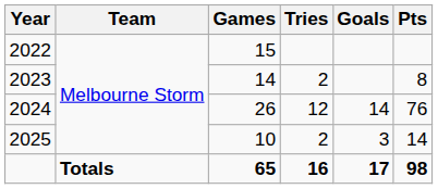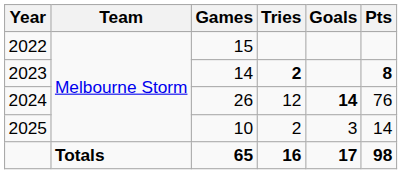2023 | Tries: normal -> bold
2023 | Pts: normal -> bold
2024 | Goals: normal -> bold
